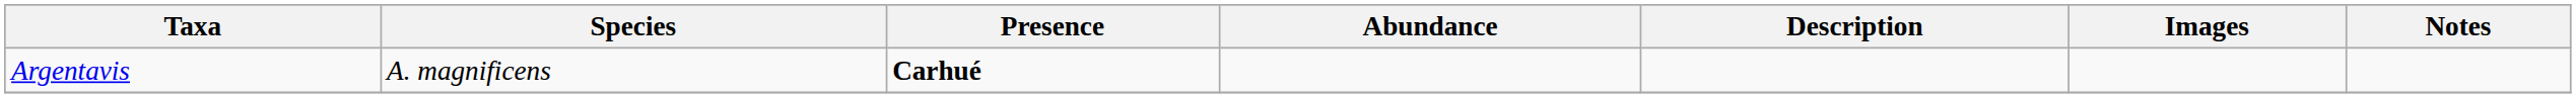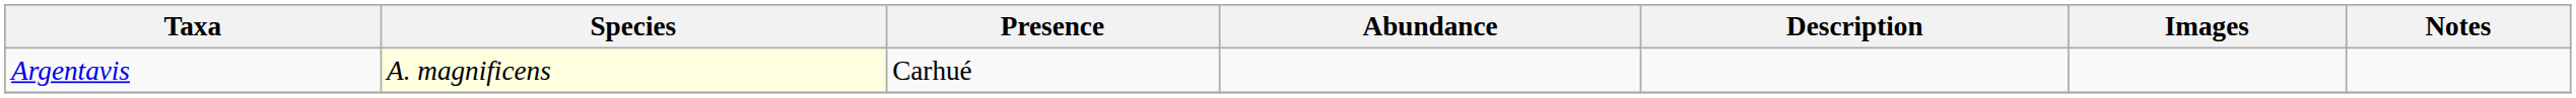Argentavis | Species: no background -> lightyellow background
Argentavis | Presence: bold -> normal
